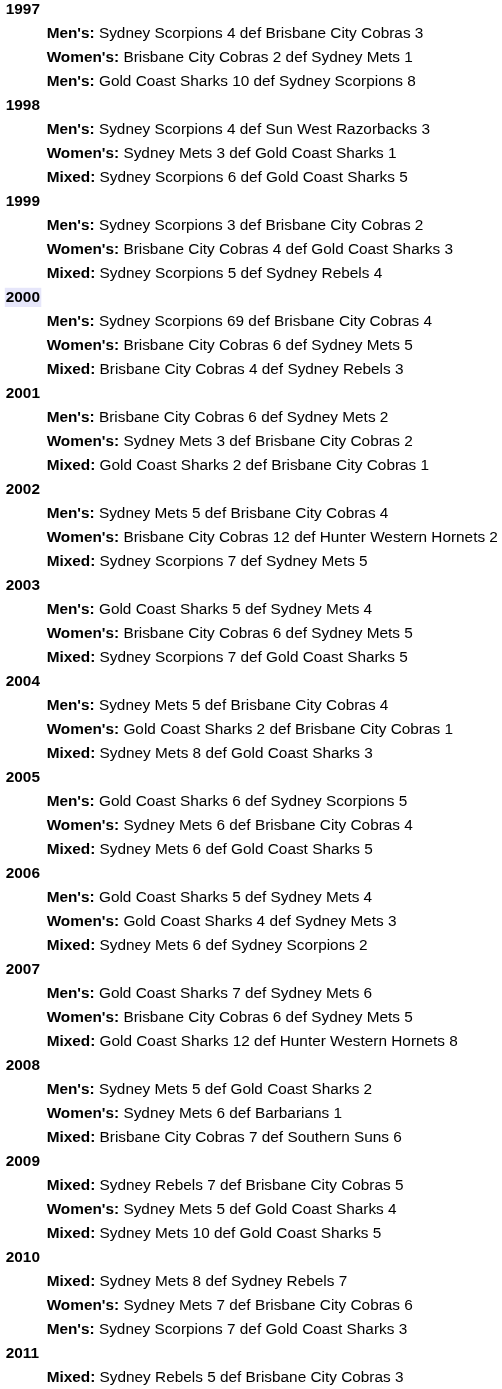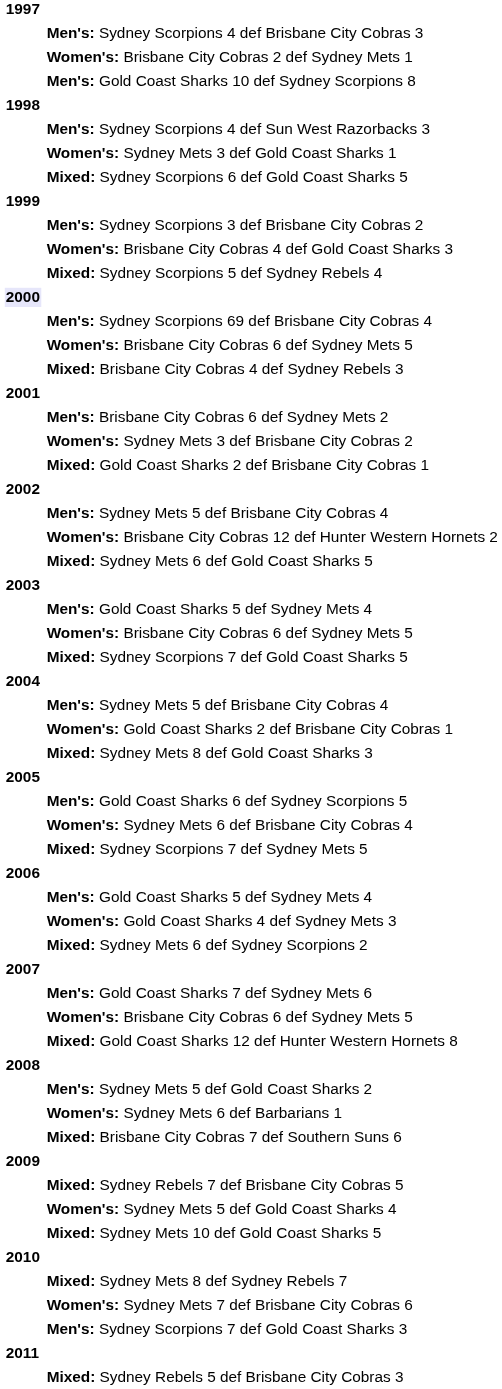row 24 | column 2: Mixed: Sydney Scorpions 7 def Sydney Mets 5 -> Mixed: Sydney Mets 6 def Gold Coast Sharks 5
row 36 | column 2: Mixed: Sydney Mets 6 def Gold Coast Sharks 5 -> Mixed: Sydney Scorpions 7 def Sydney Mets 5
